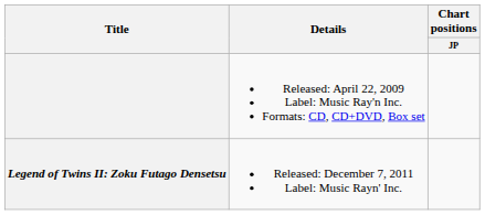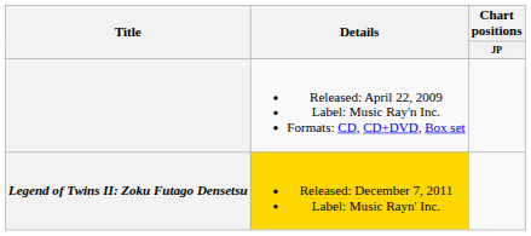Legend of Twins II: Zoku Futago Densetsu | Details: no background -> gold background
